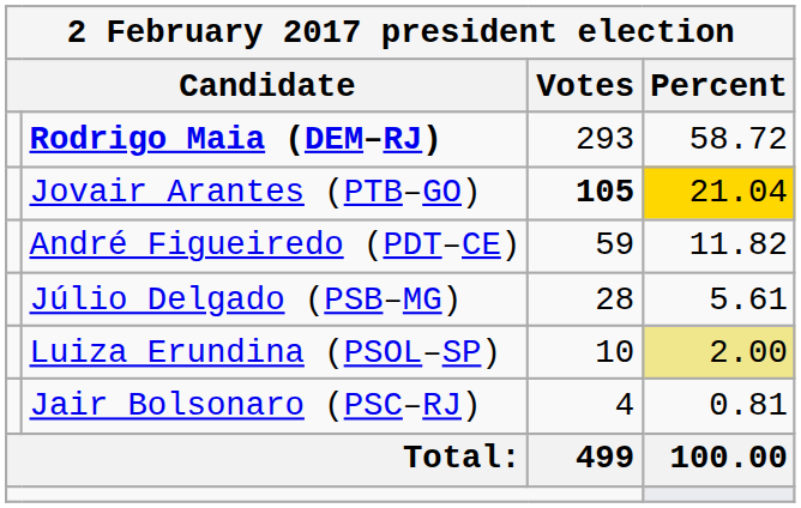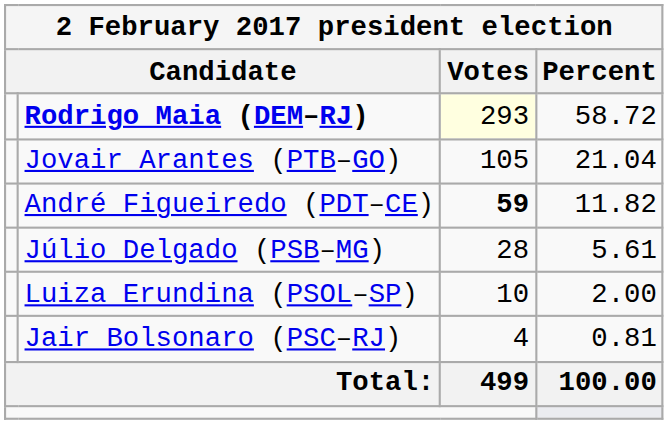Rodrigo Maia (DEM–RJ) | Votes: no background -> lightyellow background
Jovair Arantes (PTB–GO) | Votes: bold -> normal
Jovair Arantes (PTB–GO) | Percent: gold background -> no background
André Figueiredo (PDT–CE) | Votes: normal -> bold
Luiza Erundina (PSOL–SP) | Percent: khaki background -> no background
